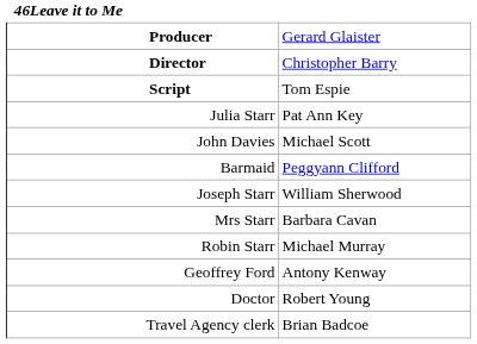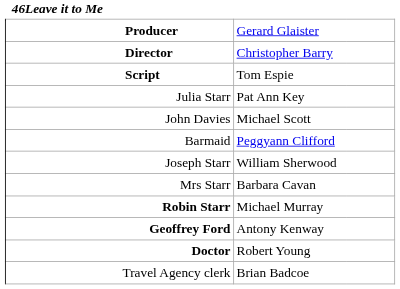Robin Starr | column 2: normal -> bold
Geoffrey Ford | column 2: normal -> bold
Doctor | column 2: normal -> bold
